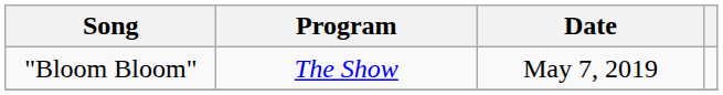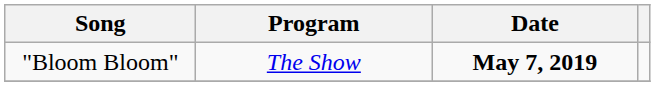"Bloom Bloom" | Date: normal -> bold
